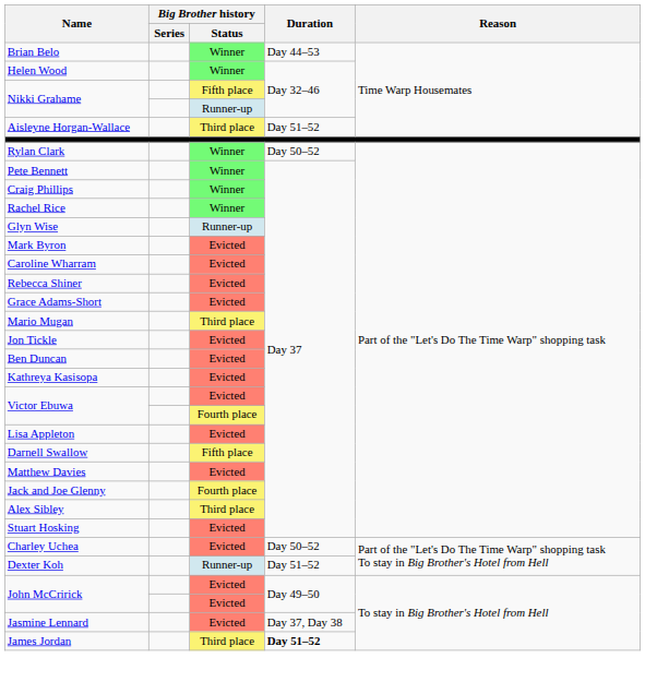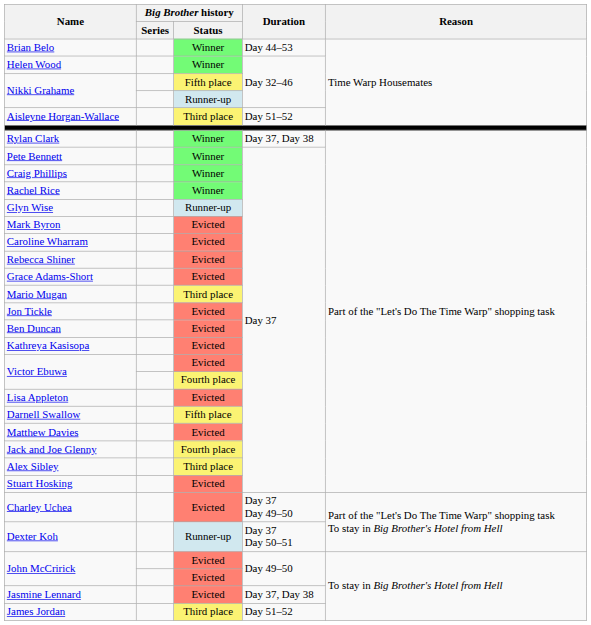Rylan Clark | Duration: Day 50–52 -> Day 37, Day 38
Charley Uchea | Duration: Day 50–52 -> Day 37 Day 49–50
Dexter Koh | Duration: Day 51–52 -> Day 37 Day 50–51
James Jordan | Duration: bold -> normal
